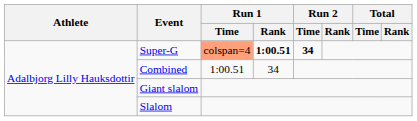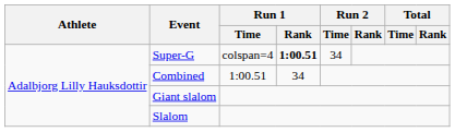Super-G | Run 1 / Time: lightsalmon background -> no background
Super-G | Run 2 / Time: bold -> normal
